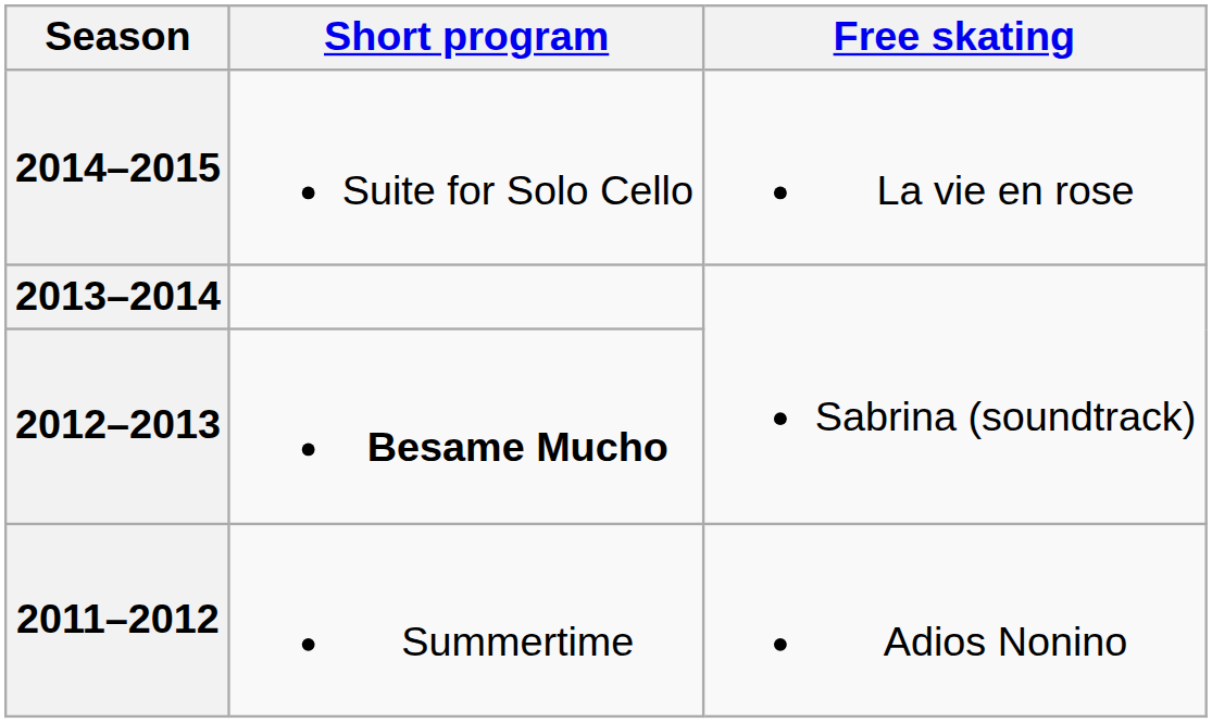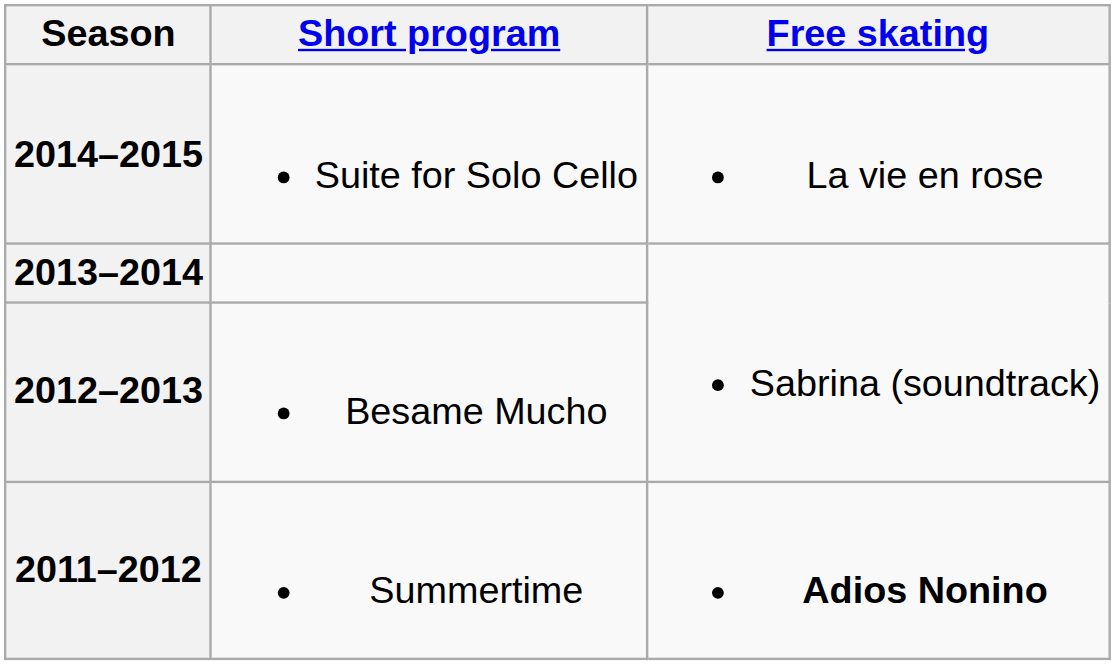2012–2013 | Short program: bold -> normal
2011–2012 | Free skating: normal -> bold
